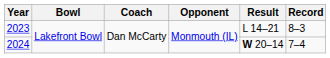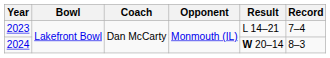2023 | Record: 8–3 -> 7–4
2024 | Record: 7–4 -> 8–3
